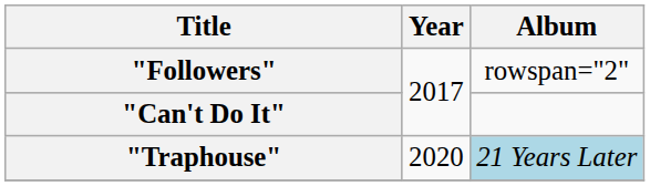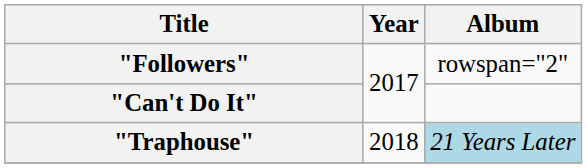"Traphouse" | Year: 2020 -> 2018
